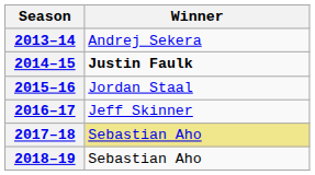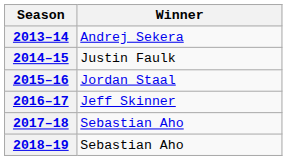2014–15 | Winner: bold -> normal
2017–18 | Winner: khaki background -> no background
